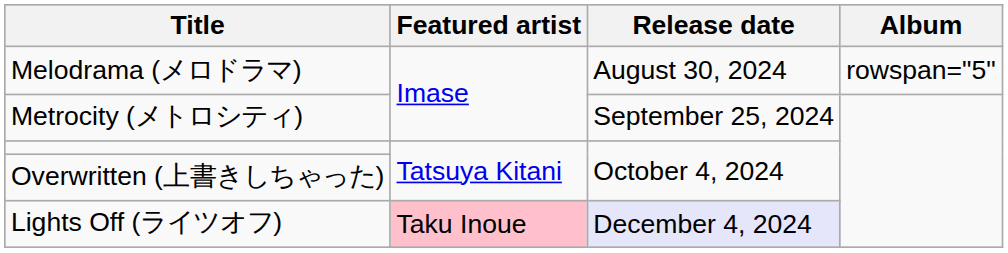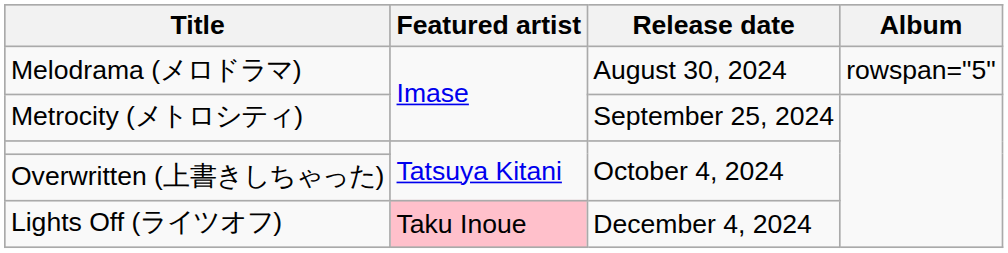Lights Off (ライツオフ) | Release date: lavender background -> no background
